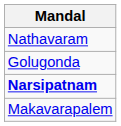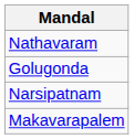row 4 | column 1: bold -> normal
